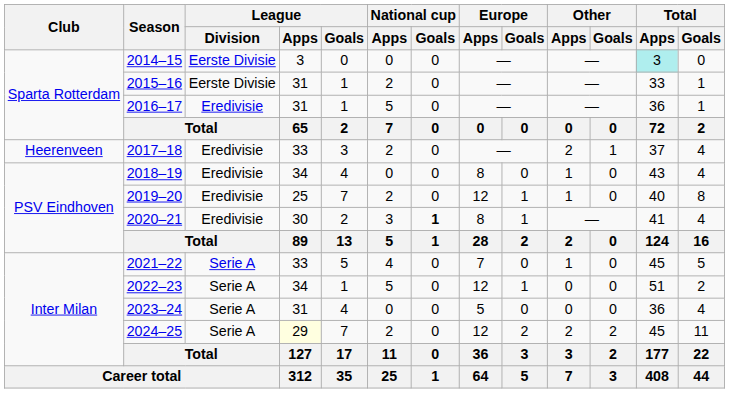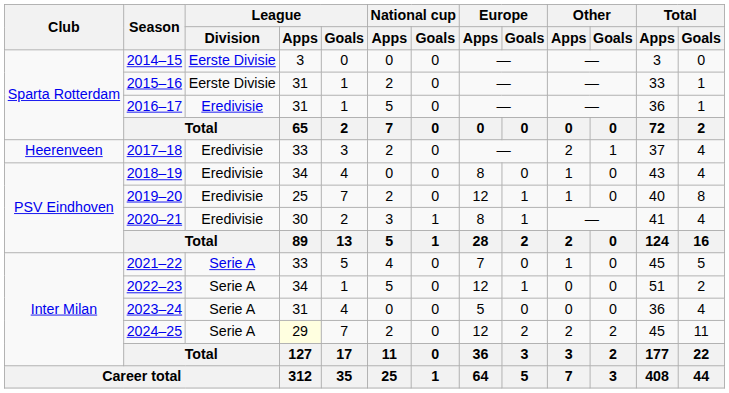2014–15 | Total / Apps: paleturquoise background -> no background
2020–21 | National cup / Goals: bold -> normal
